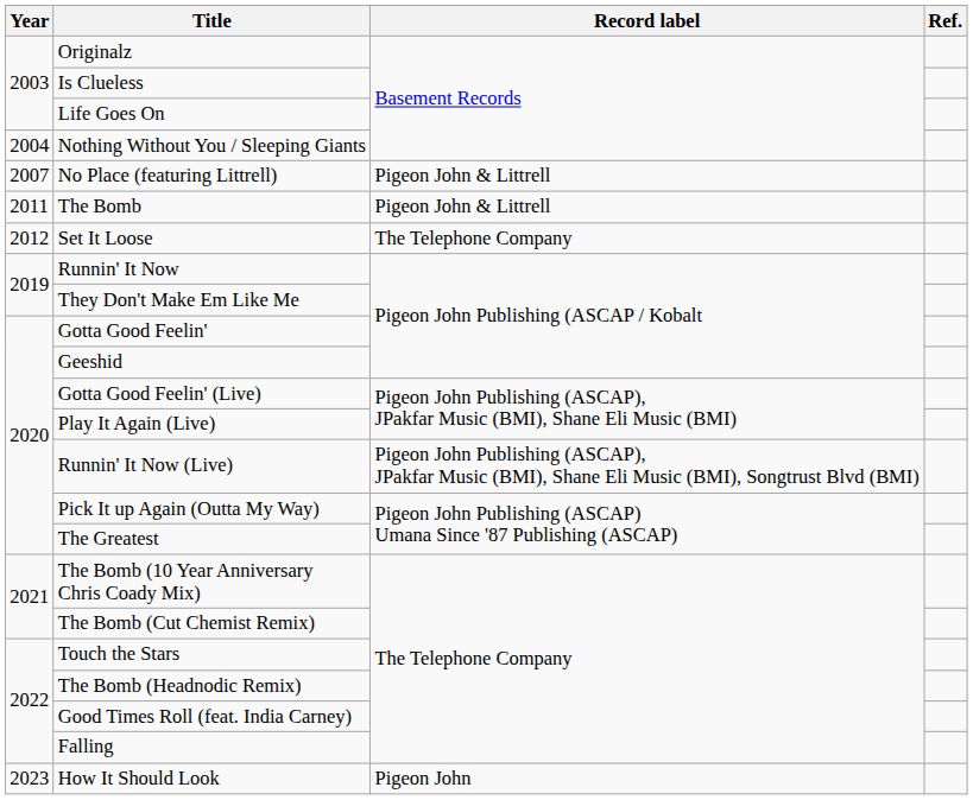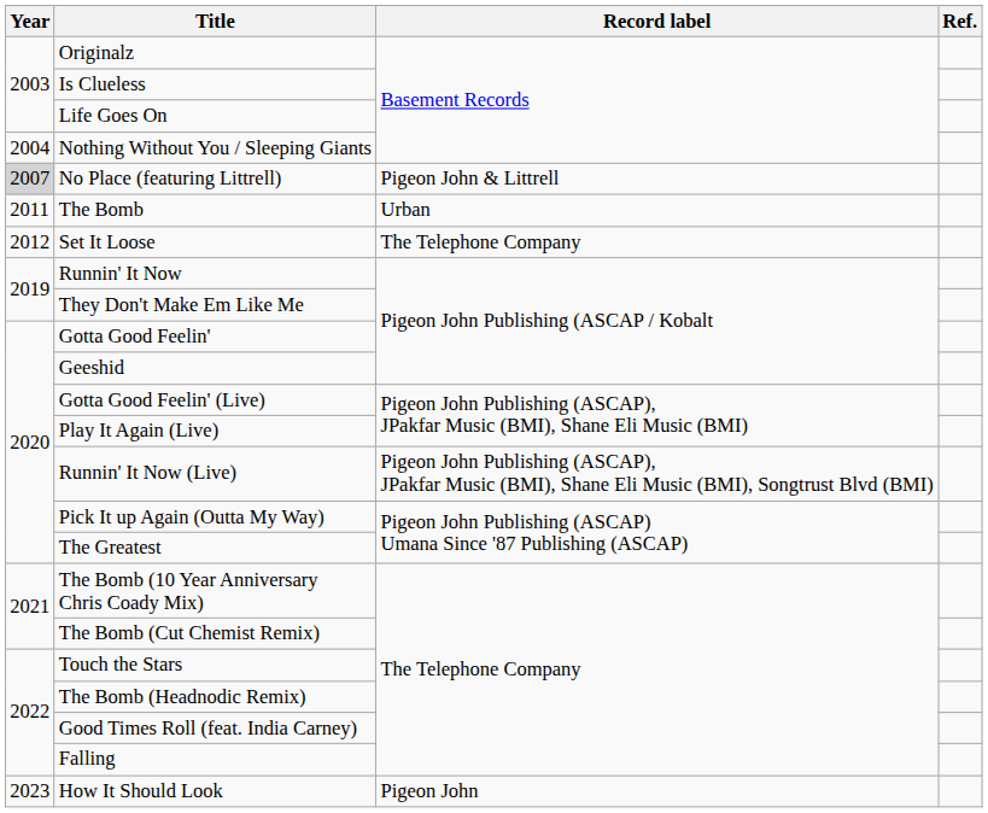No Place (featuring Littrell) | Year: no background -> lightgrey background
The Bomb | Record label: Pigeon John & Littrell -> Urban
